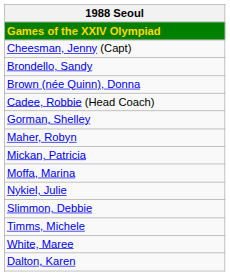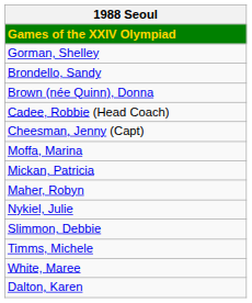row 3 | column 1: Cheesman, Jenny (Capt) -> Gorman, Shelley
row 7 | column 1: Gorman, Shelley -> Cheesman, Jenny (Capt)
row 8 | column 1: Maher, Robyn -> Moffa, Marina
row 10 | column 1: Moffa, Marina -> Maher, Robyn
